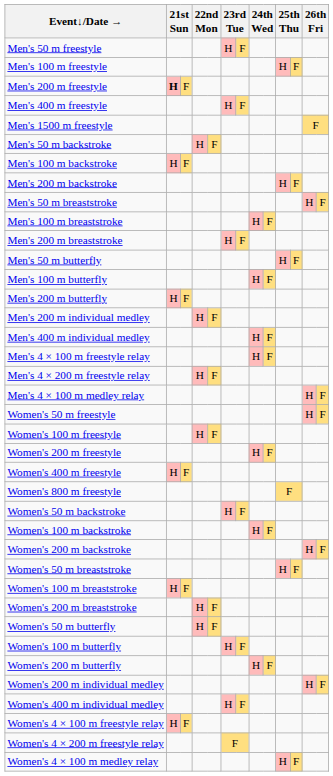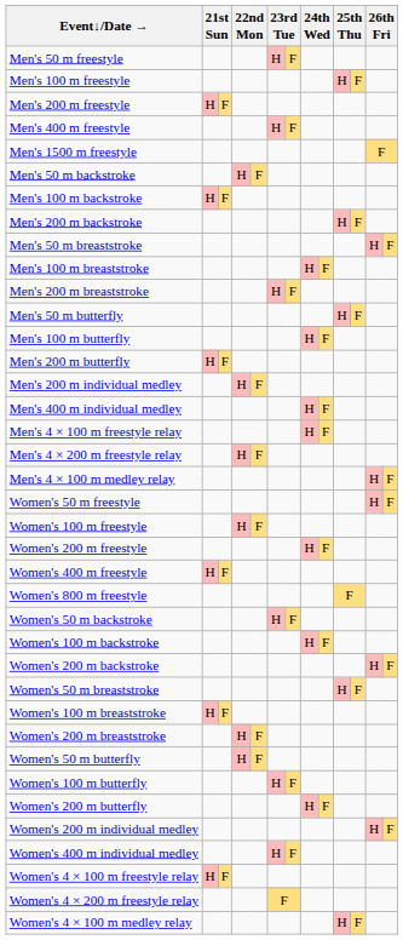Men's 200 m freestyle | column 2: bold -> normal
